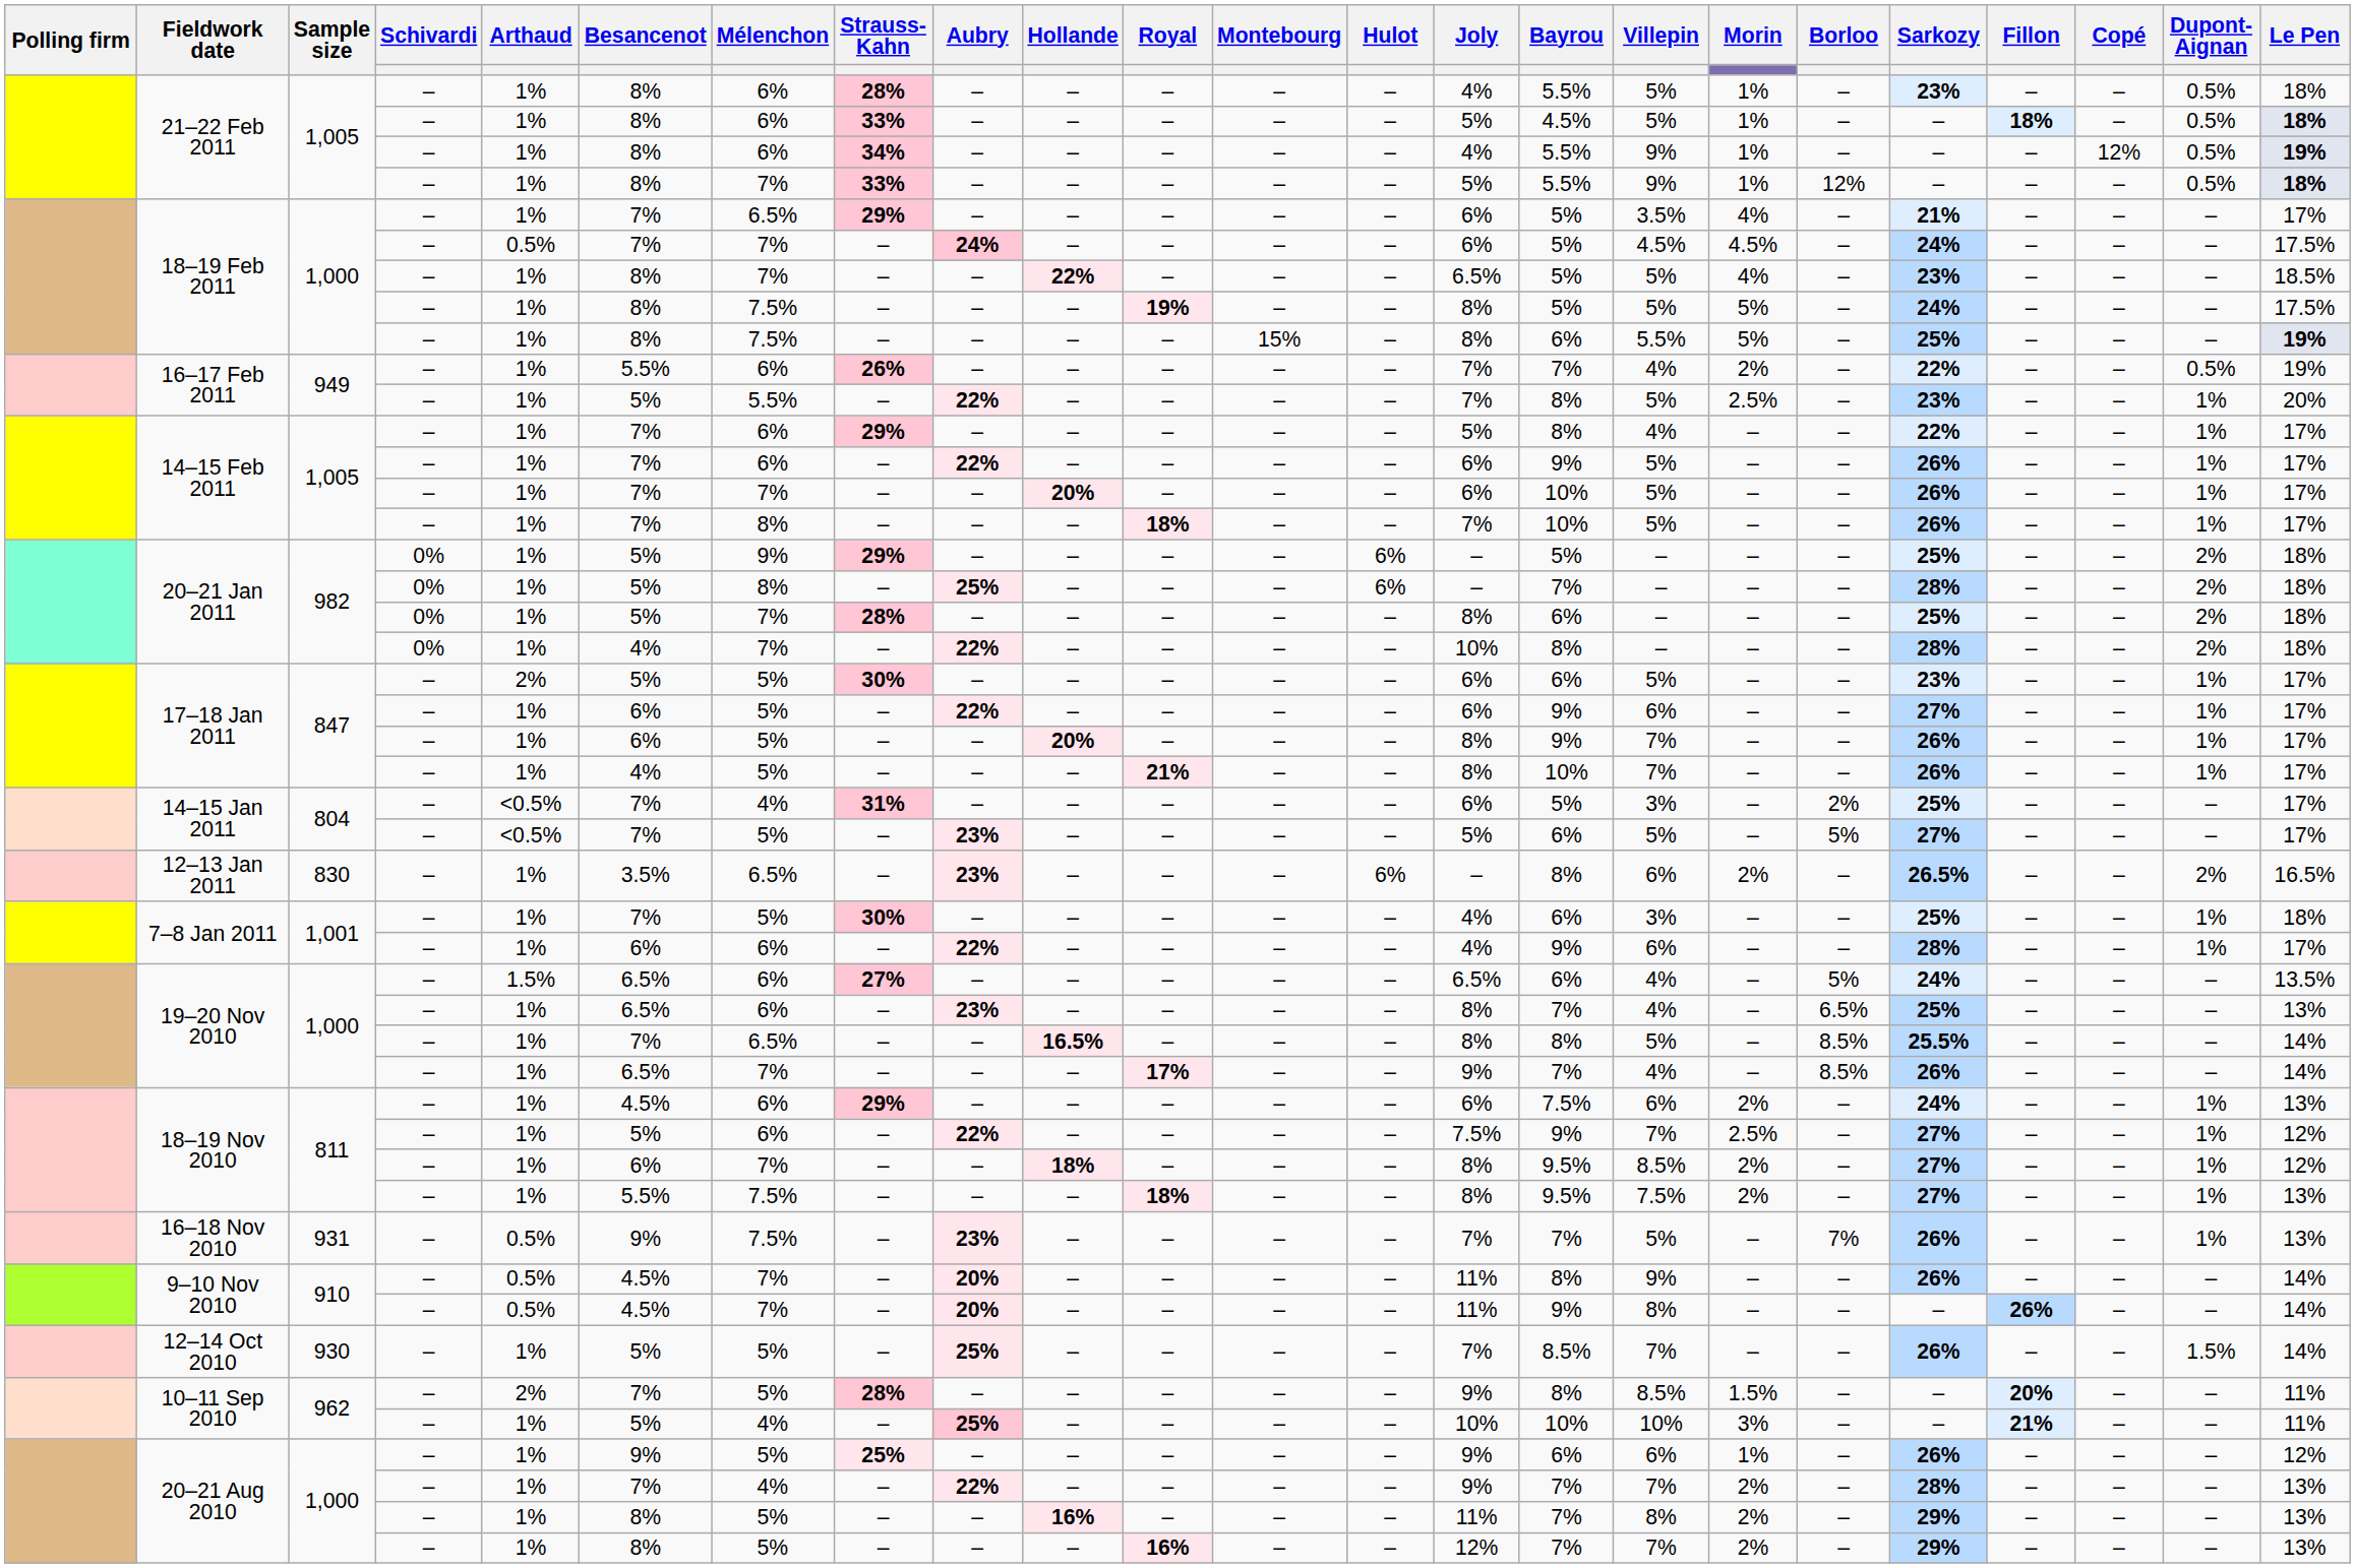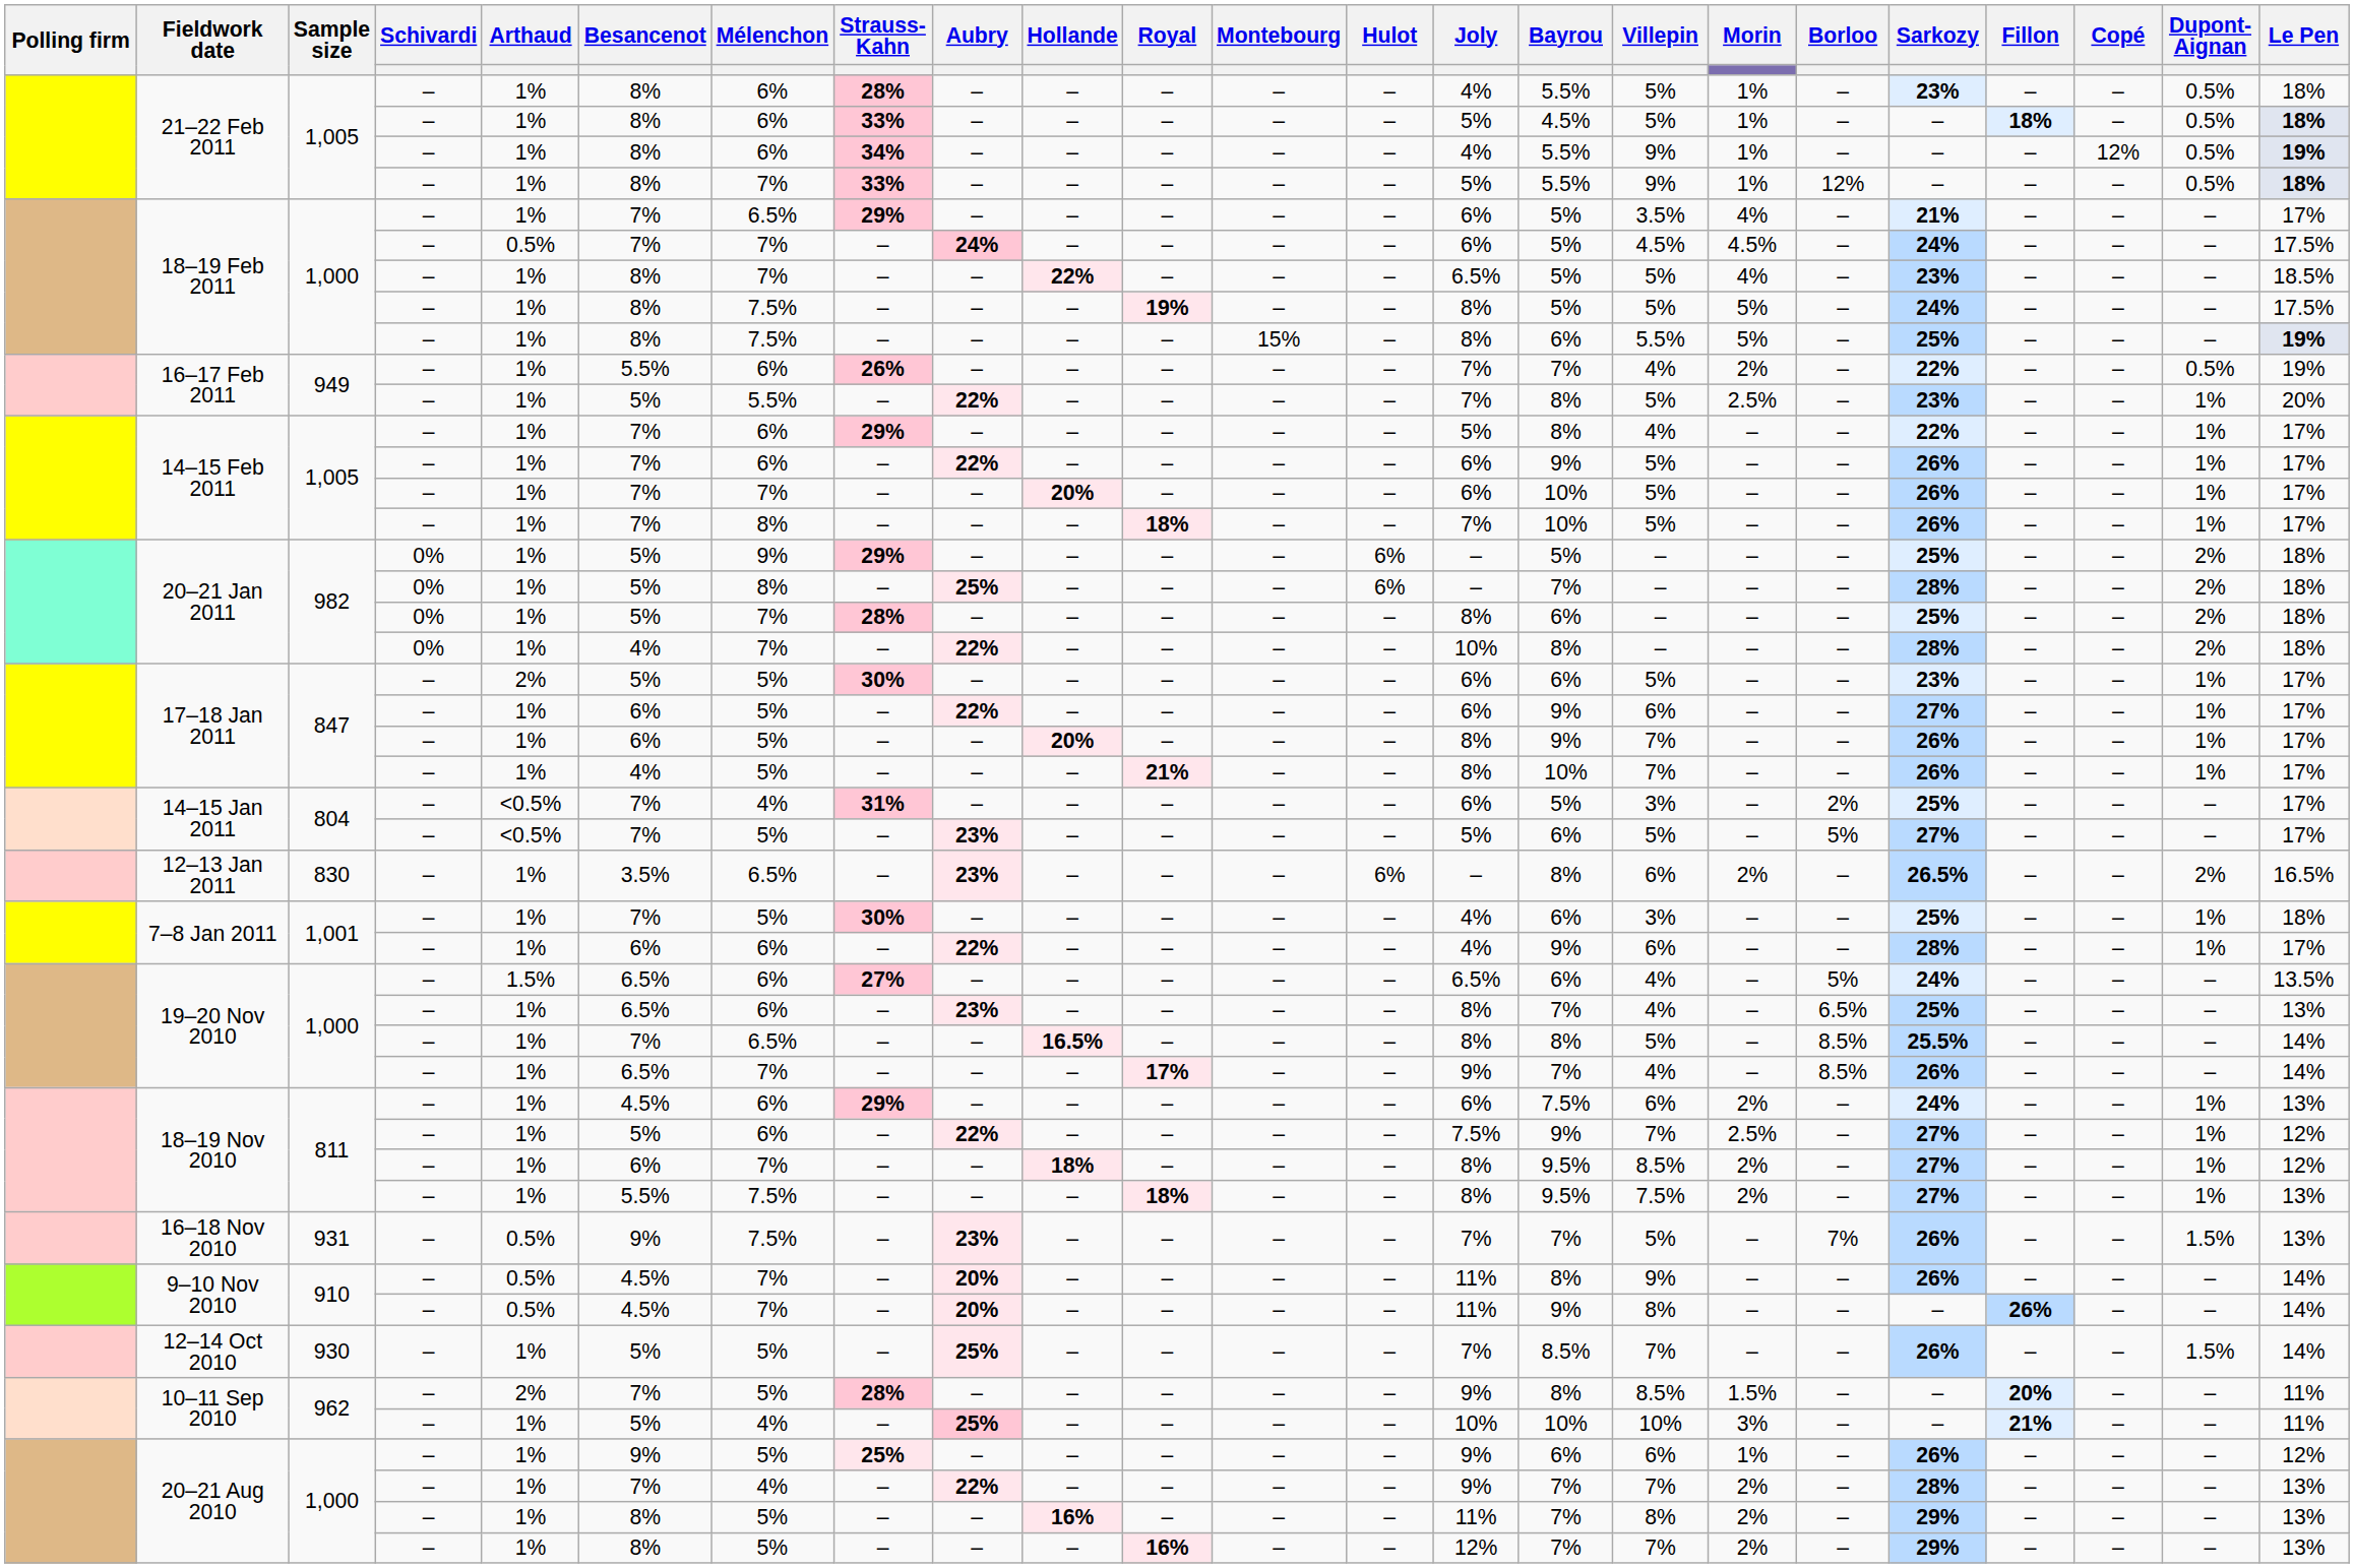16–18 Nov 2010 | Dupont-Aignan: 1% -> 1.5%
